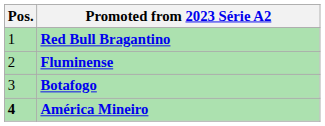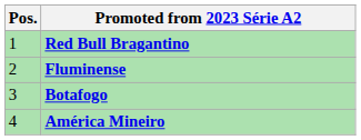América Mineiro | Pos.: bold -> normal
